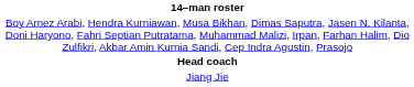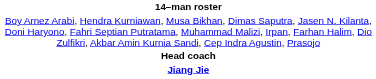row 4 | column 1: normal -> bold
